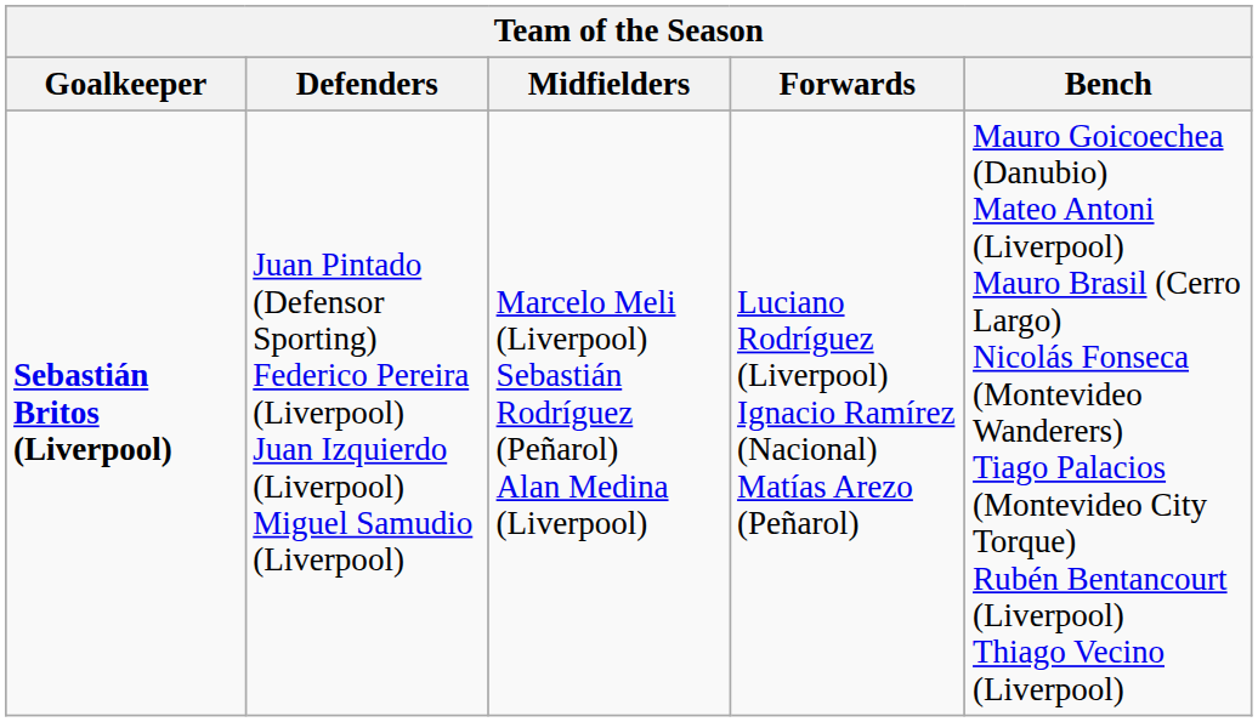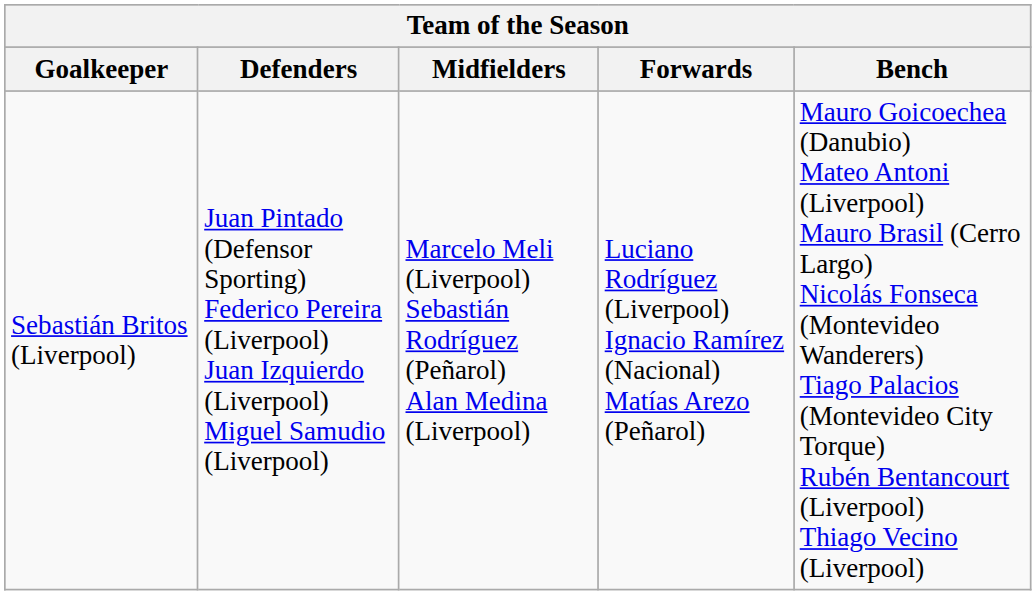Sebastián Britos (Liverpool) | Goalkeeper: bold -> normal
